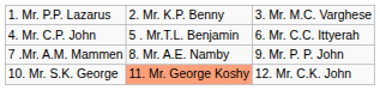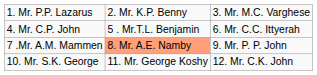7 .Mr. A.M. Mammen | column 2: no background -> lightsalmon background
10. Mr. S.K. George | column 2: lightsalmon background -> no background
